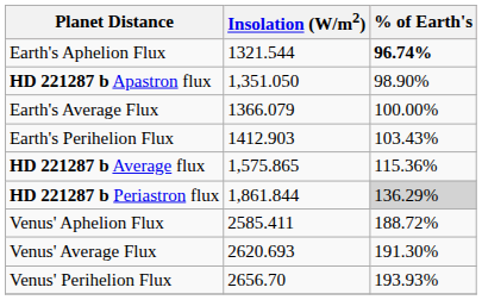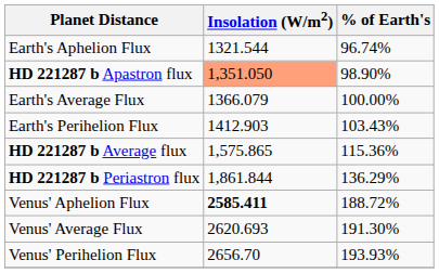Earth's Aphelion Flux | % of Earth's: bold -> normal
HD 221287 b Apastron flux | Insolation (W/m2): no background -> lightsalmon background
HD 221287 b Periastron flux | % of Earth's: lightgrey background -> no background
Venus' Aphelion Flux | Insolation (W/m2): normal -> bold
